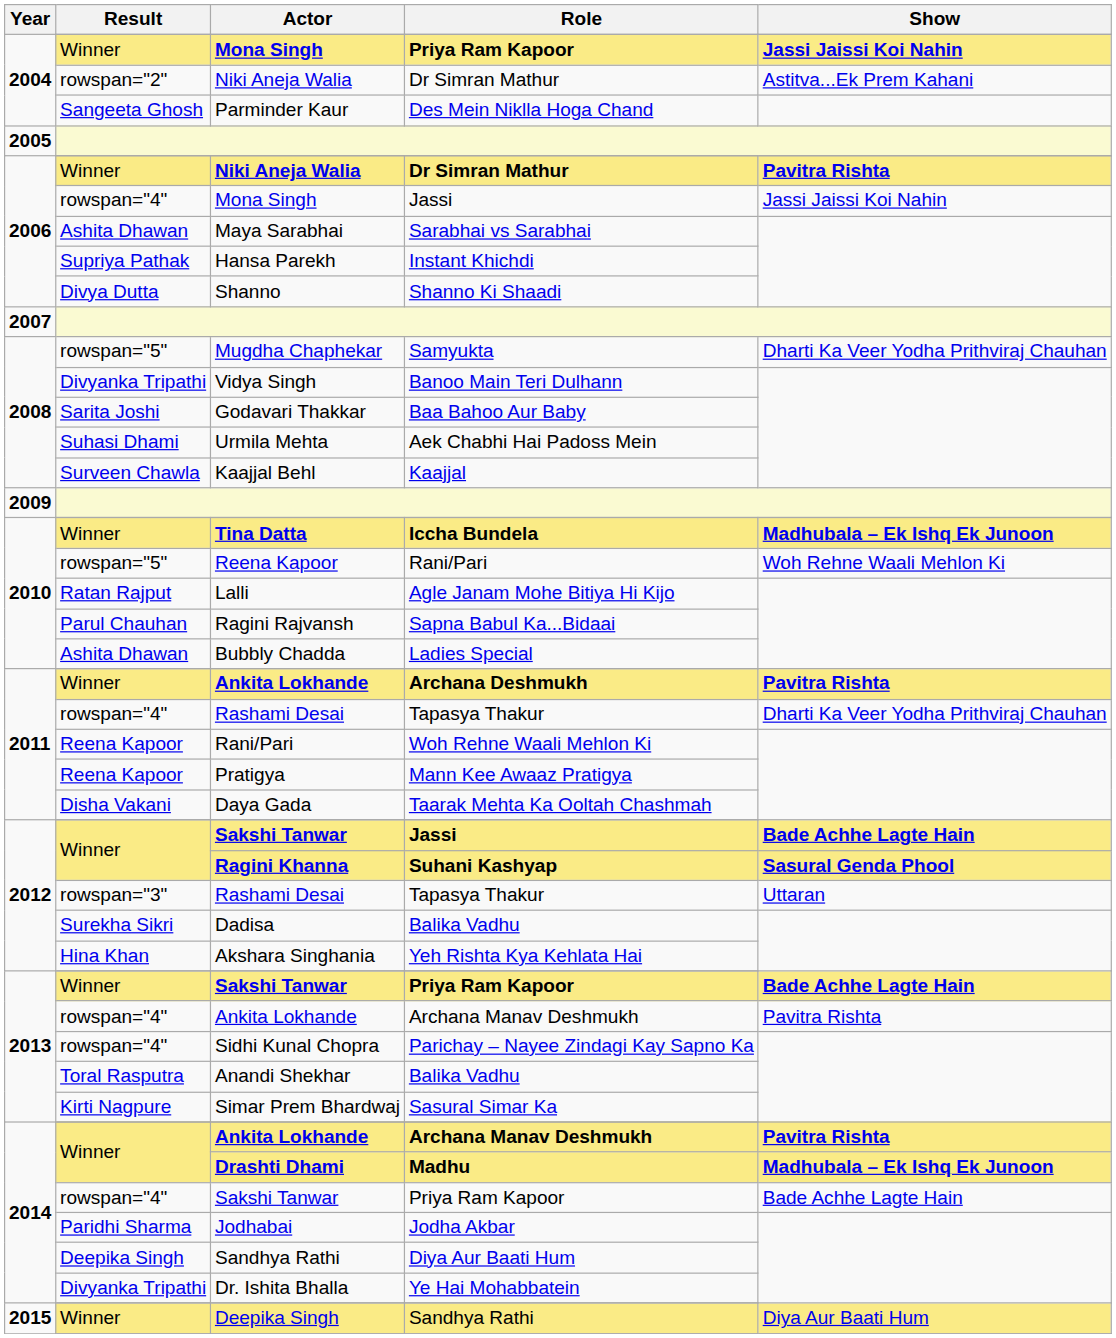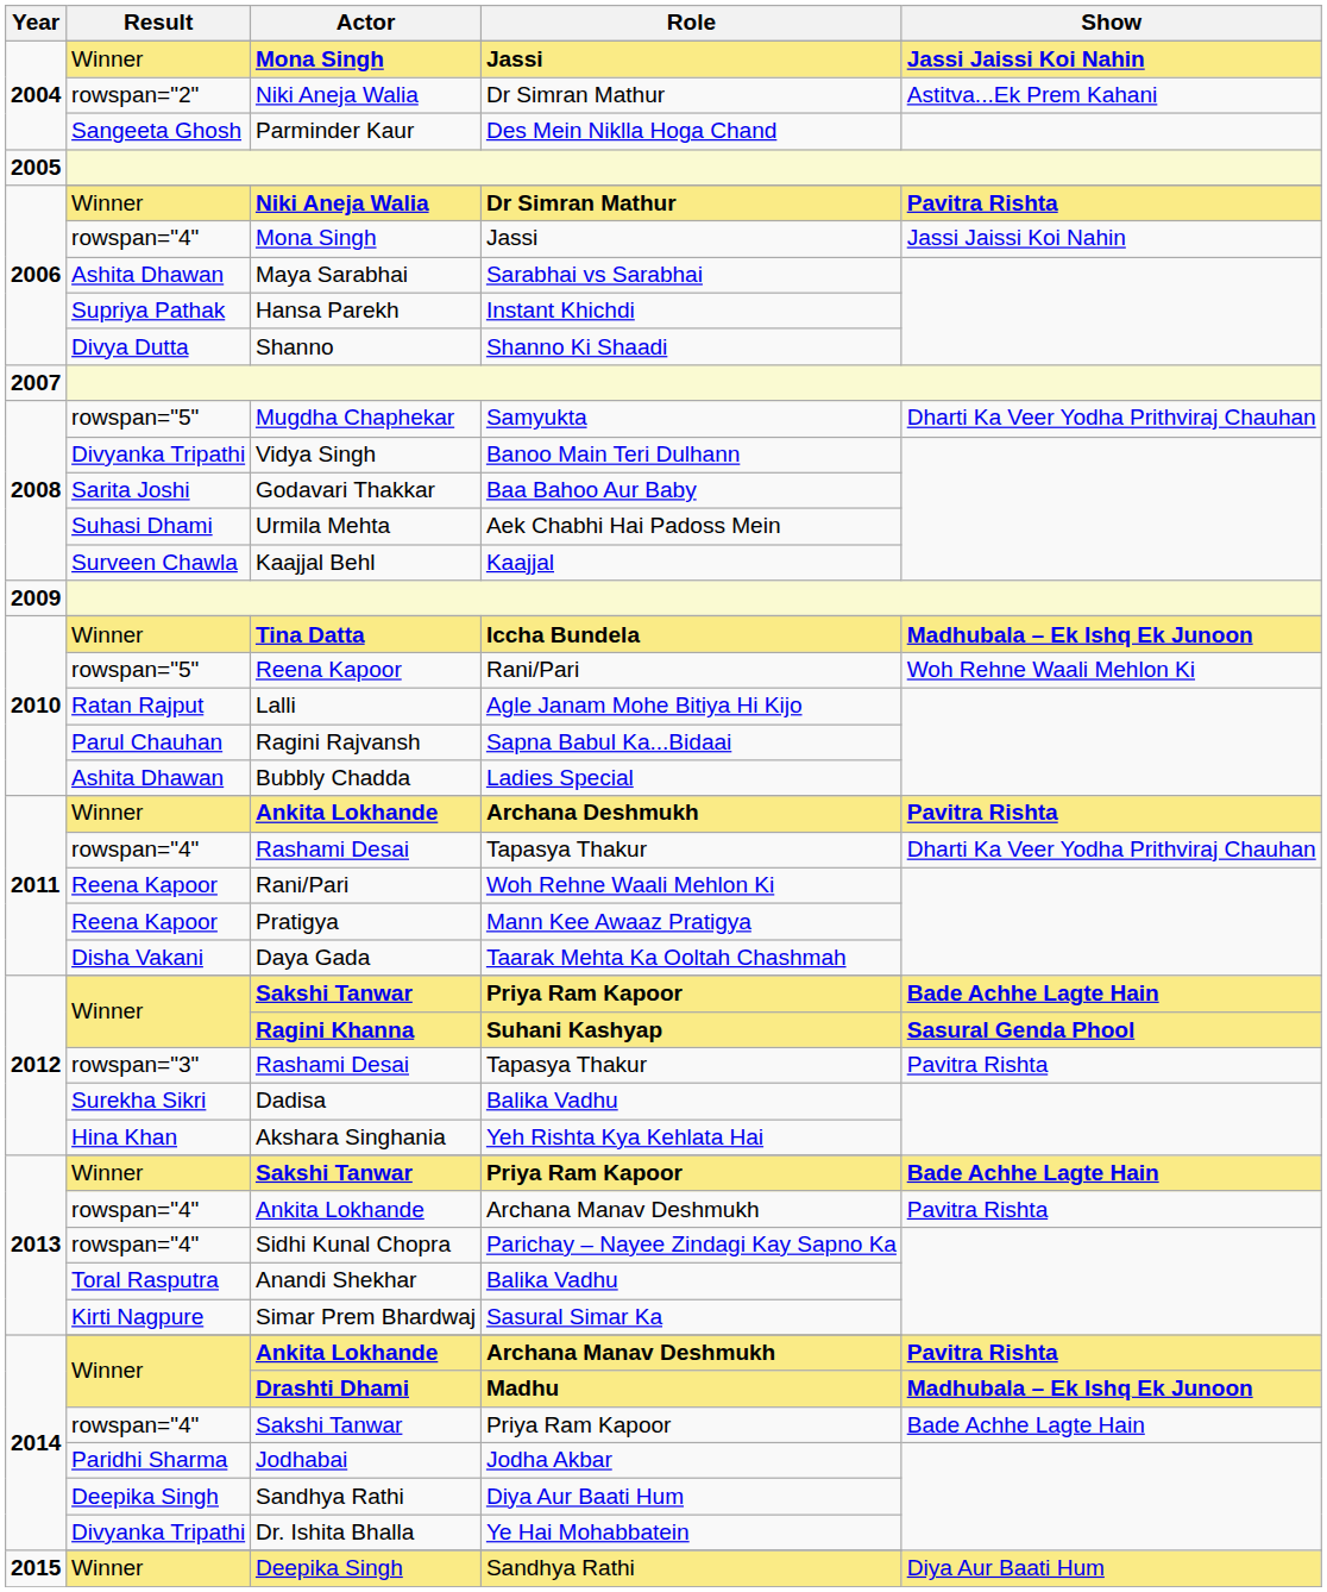2004 / Mona Singh | Role: Priya Ram Kapoor -> Jassi
2012 / Sakshi Tanwar | Role: Jassi -> Priya Ram Kapoor
2012 / Rashami Desai | Show: Uttaran -> Pavitra Rishta
